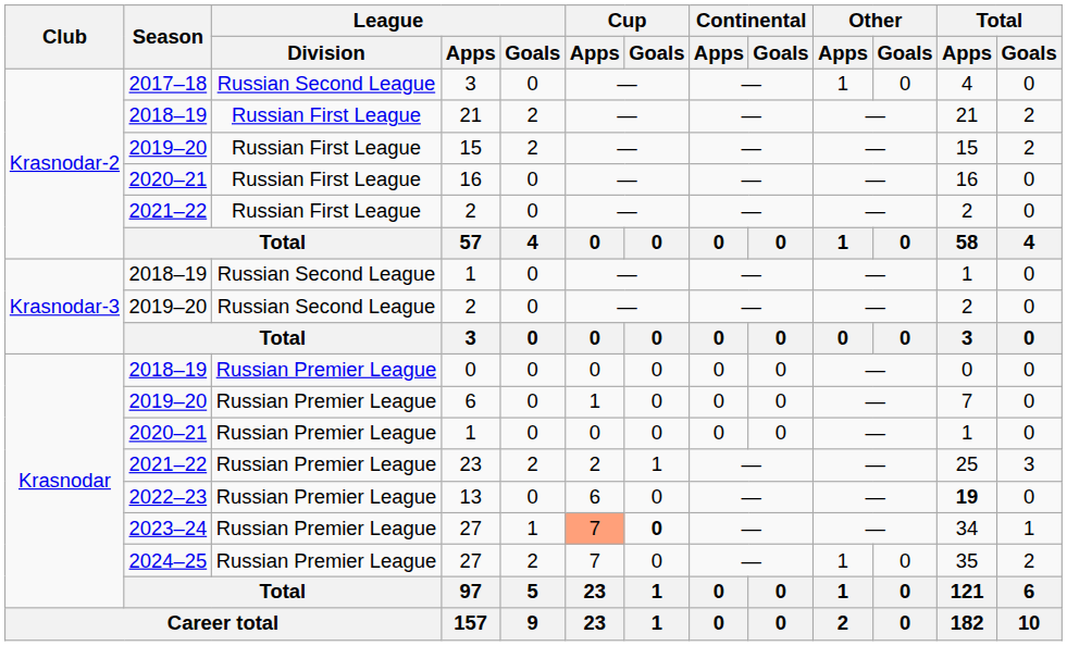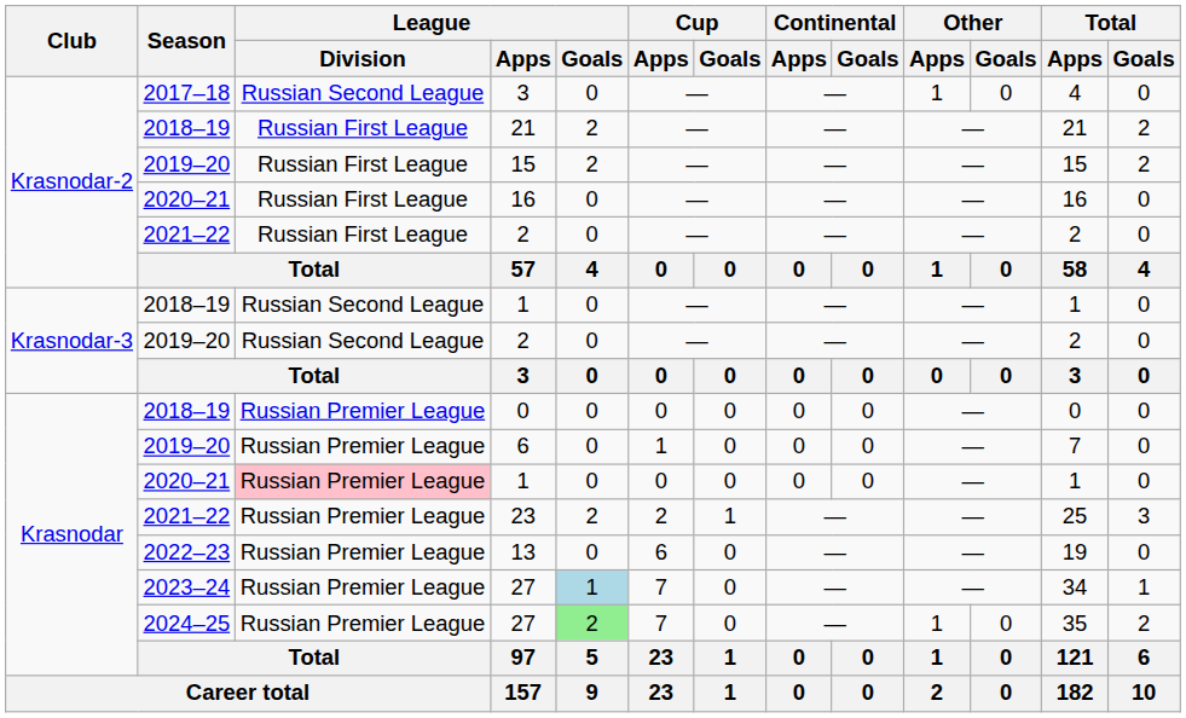2020–21 / 1 | League / Division: no background -> pink background
13 | Total / Apps: bold -> normal
2023–24 / 27 | League / Goals: no background -> lightblue background
2023–24 / 27 | Cup / Apps: lightsalmon background -> no background
2023–24 / 27 | Cup / Goals: bold -> normal
2024–25 / 27 | League / Goals: no background -> lightgreen background
